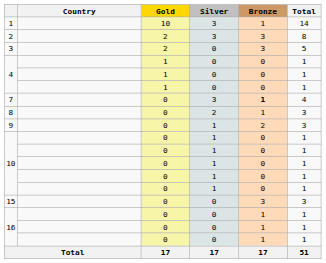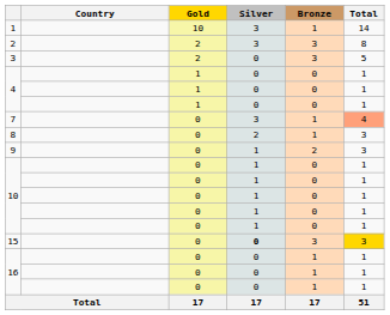7 | Bronze: bold -> normal
7 | Total: no background -> lightsalmon background
15 | Silver: normal -> bold
15 | Total: no background -> gold background
